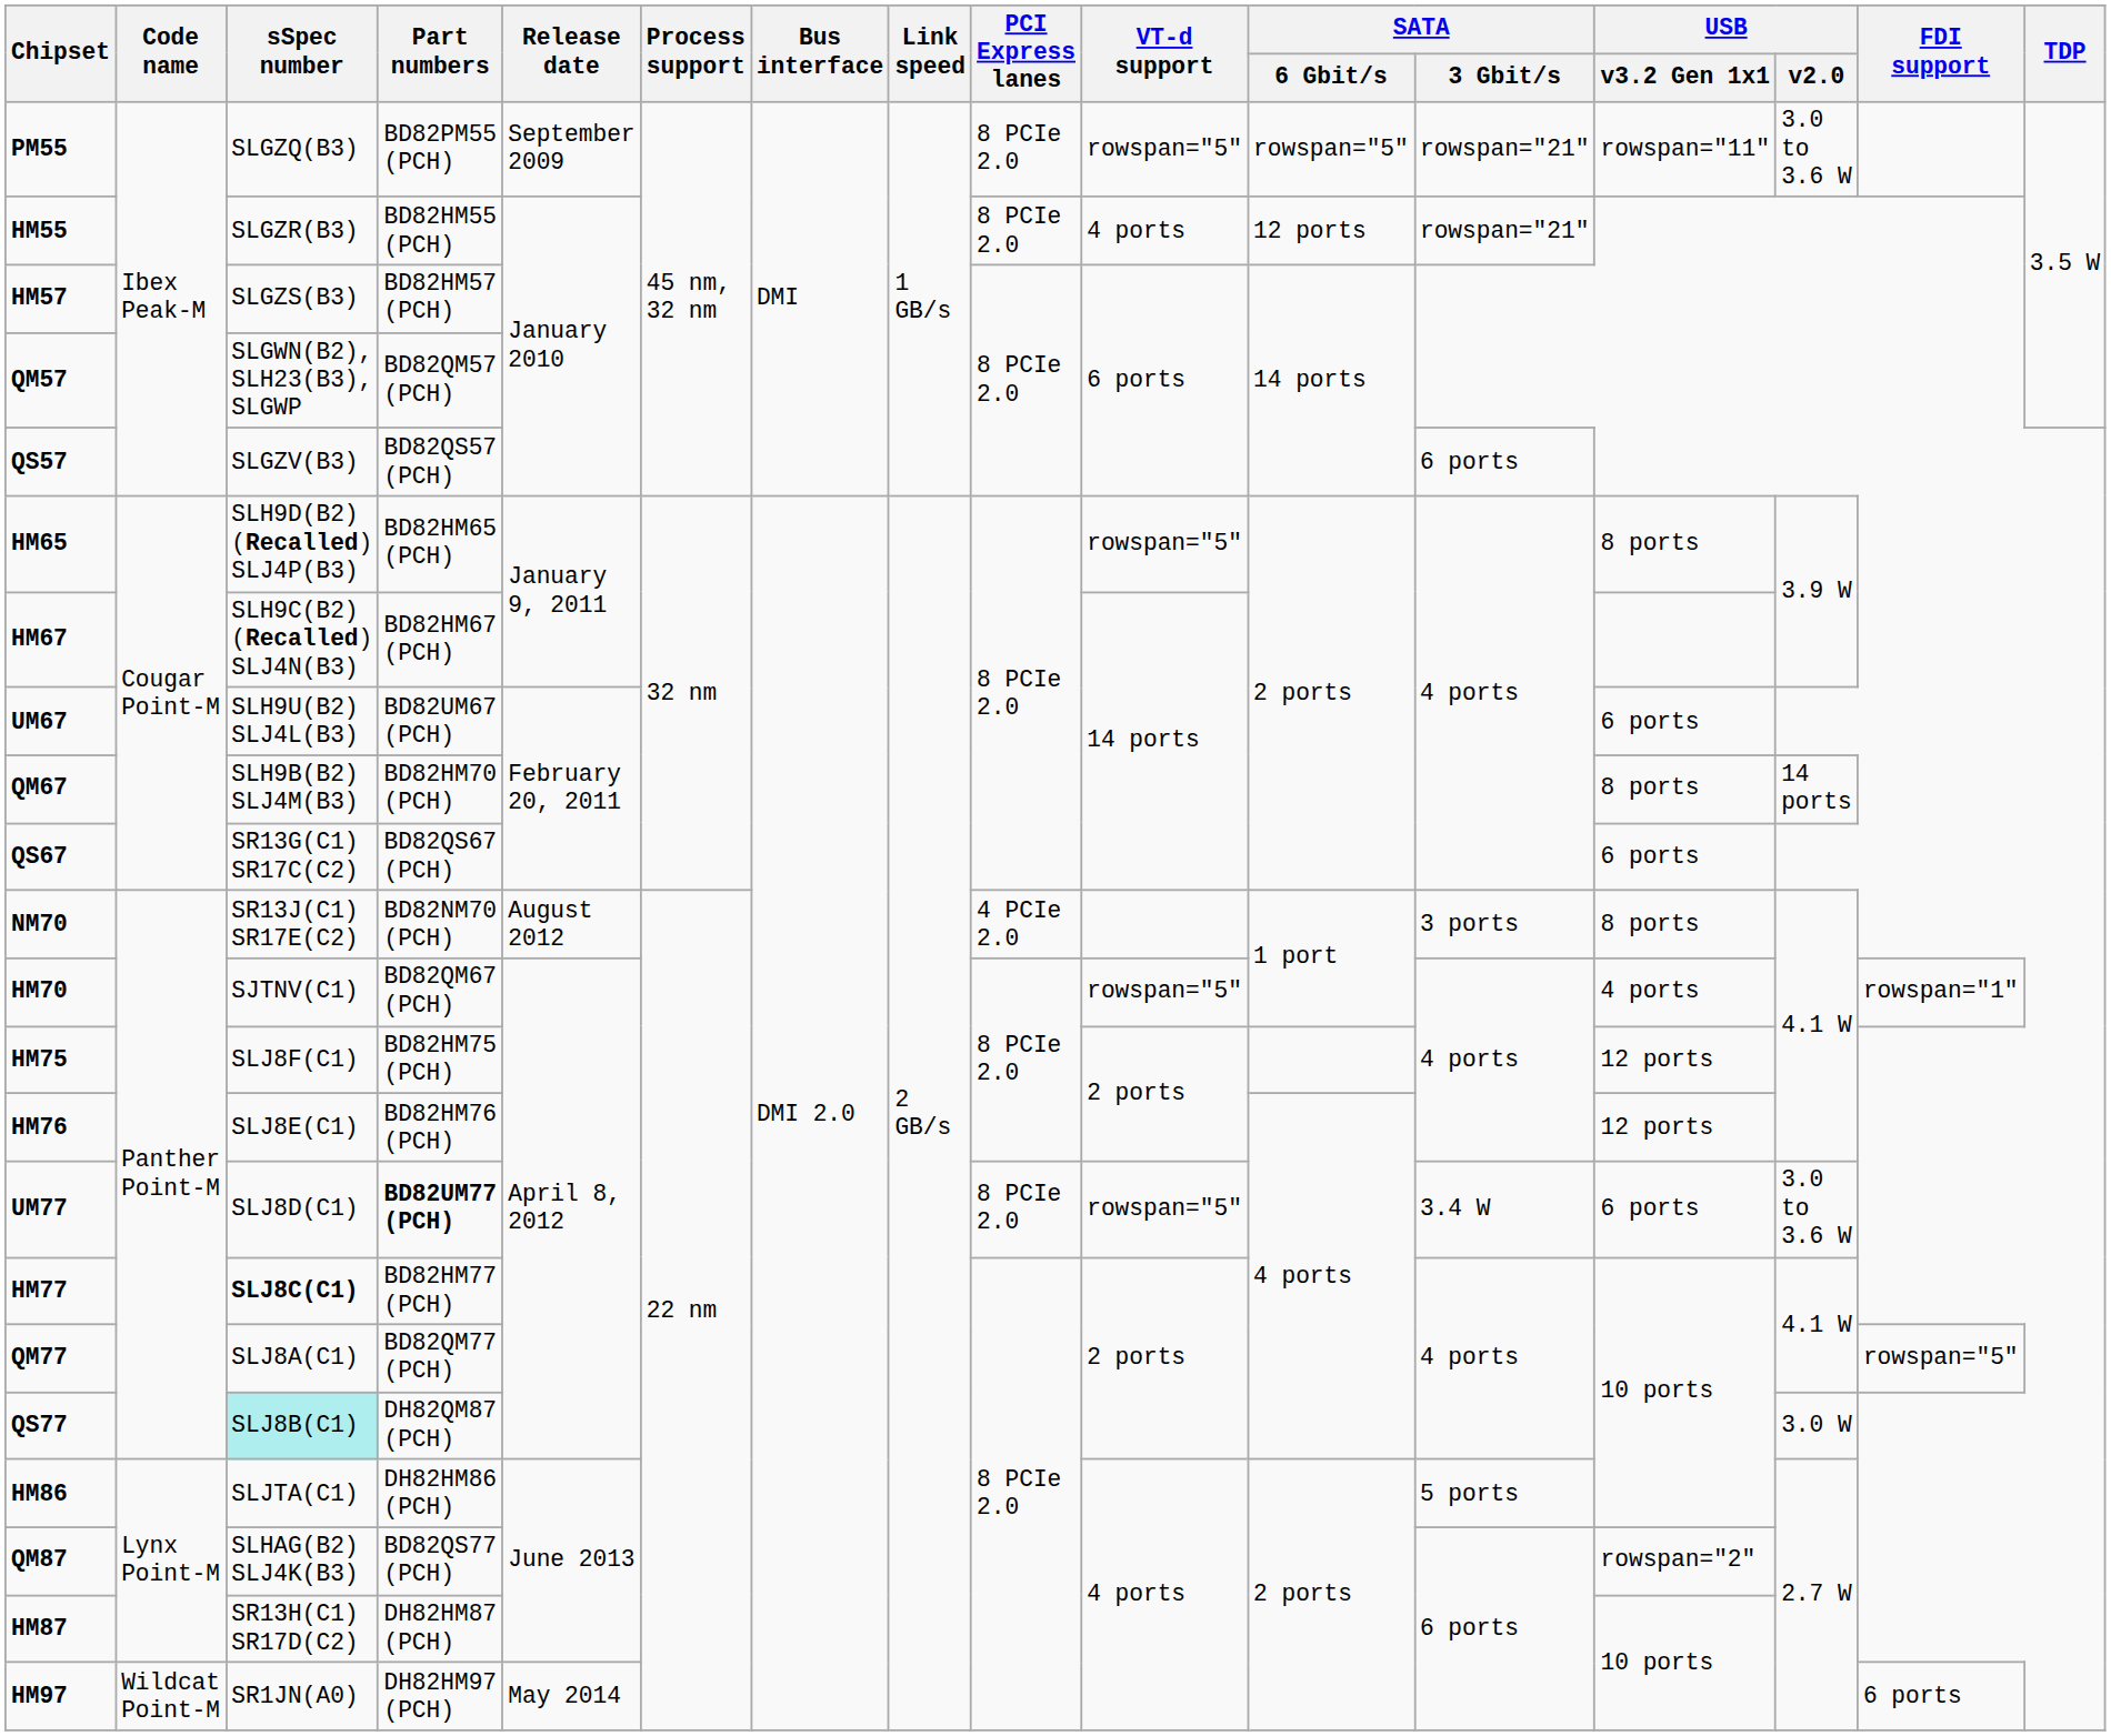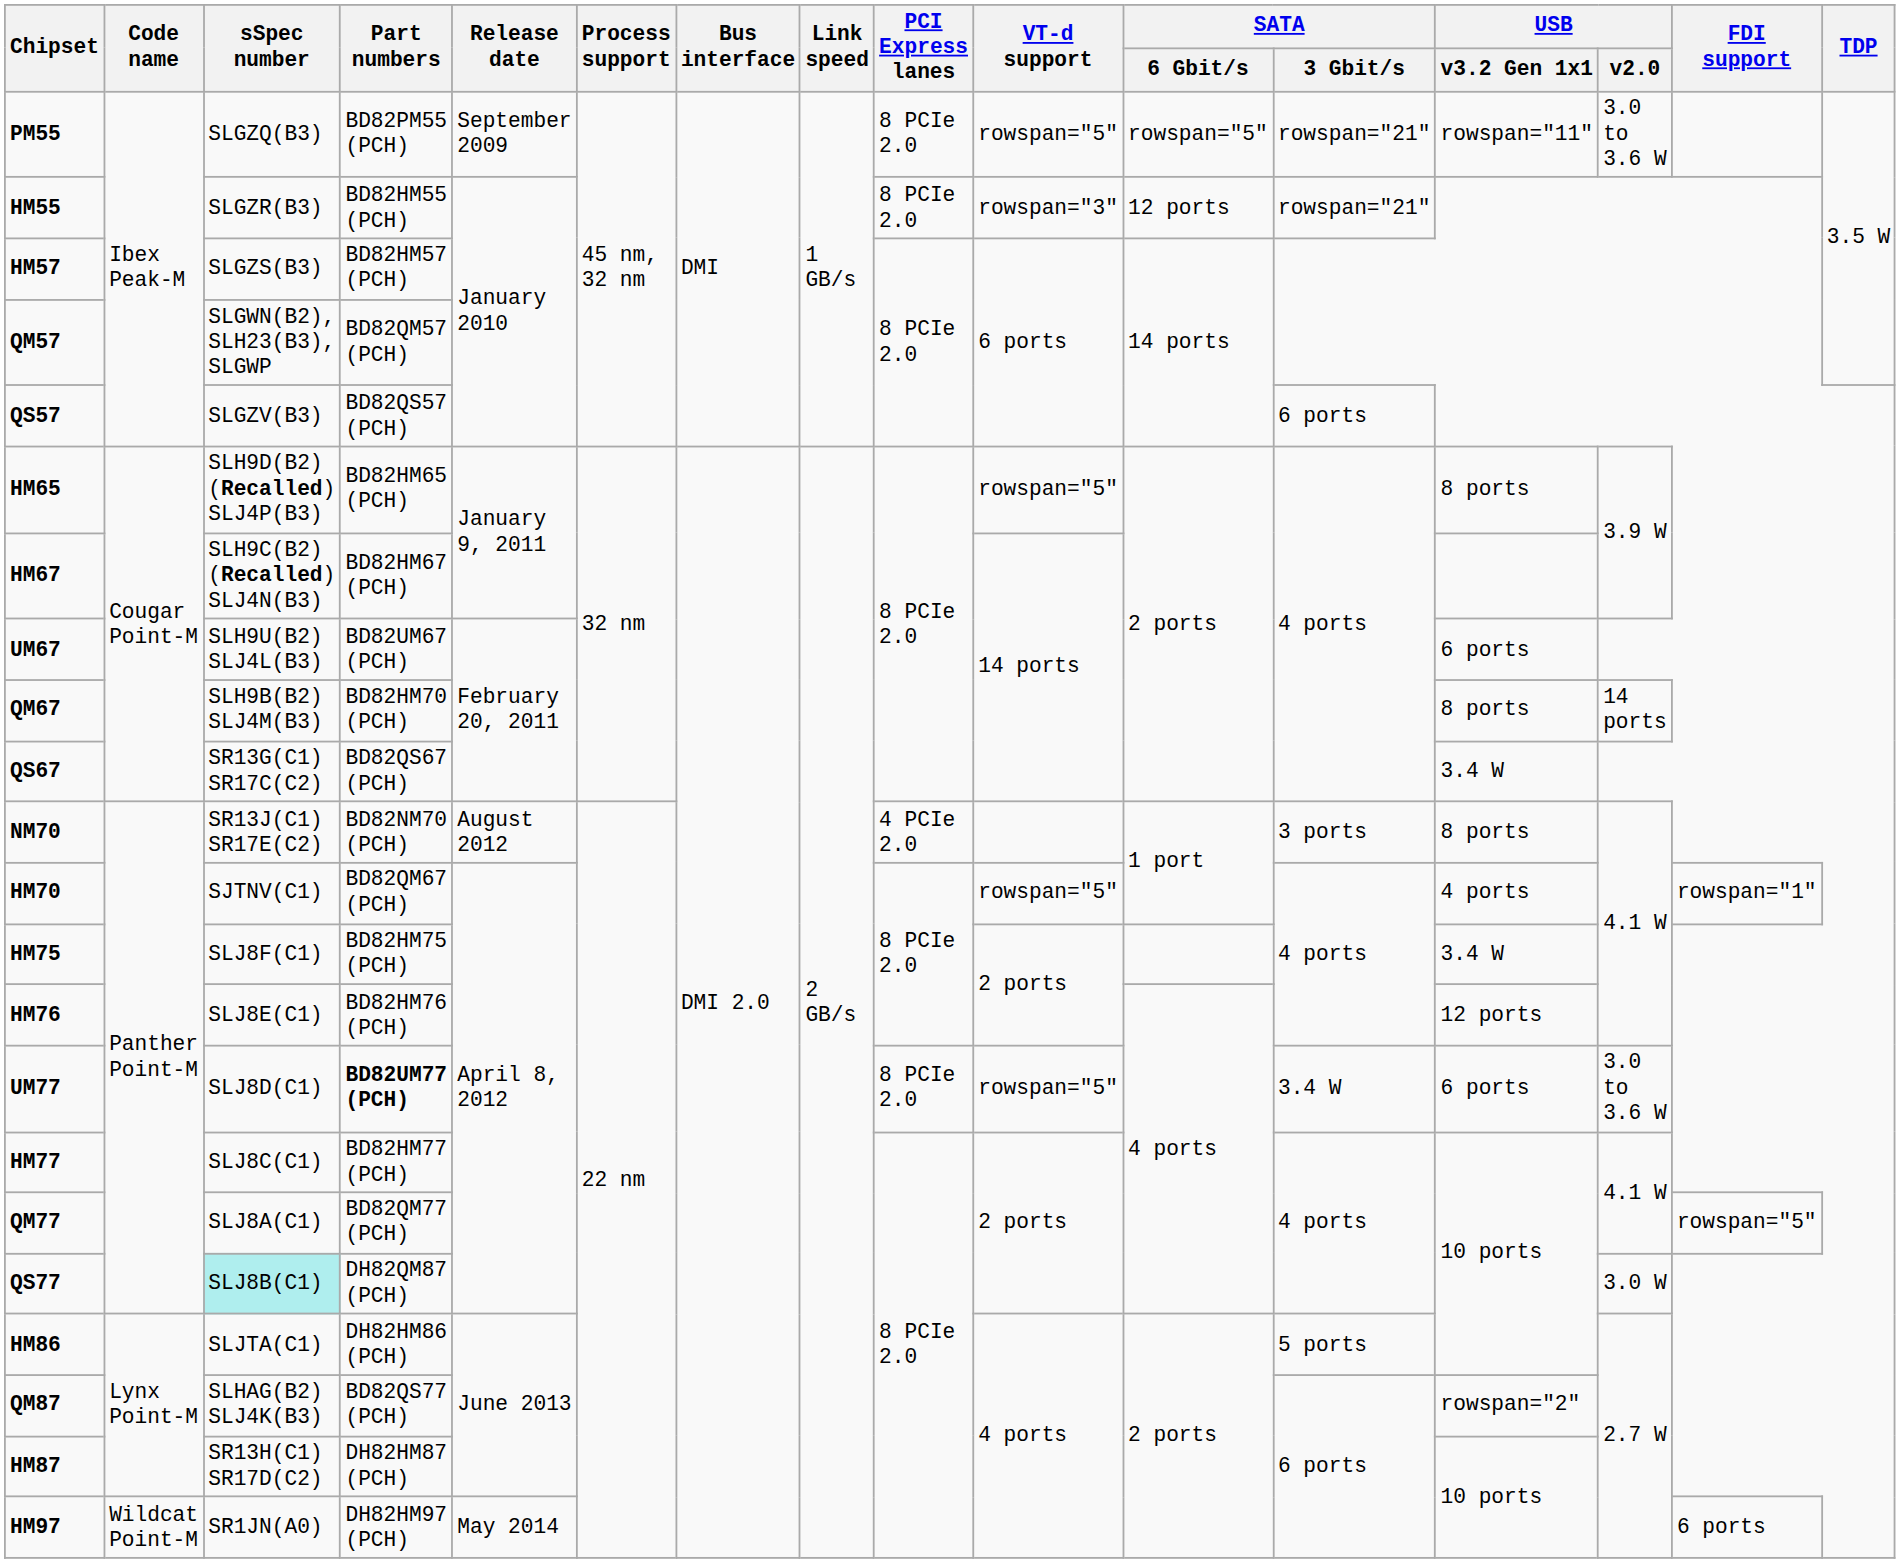HM55 | VT-d support: 4 ports -> rowspan="3"
QS67 | USB / v3.2 Gen 1x1: 6 ports -> 3.4 W
HM75 | USB / v3.2 Gen 1x1: 12 ports -> 3.4 W
HM77 | sSpec number: bold -> normal
